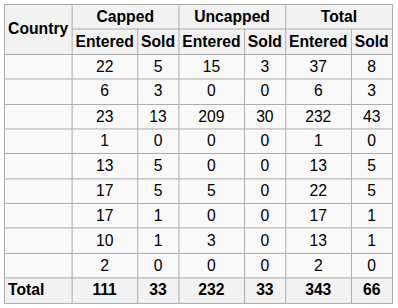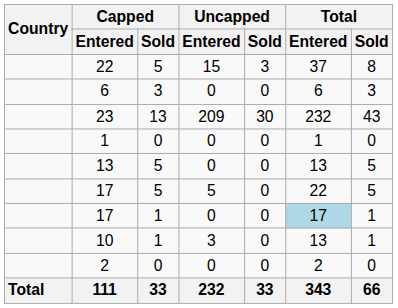17 / 1 | Total / Entered: no background -> lightblue background
